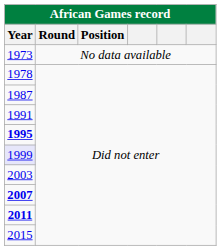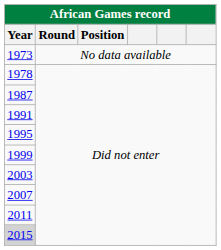1995 | Year: bold -> normal
1999 | Year: lavender background -> no background
2007 | Year: bold -> normal
2011 | Year: bold -> normal
2015 | Year: no background -> lightgrey background
